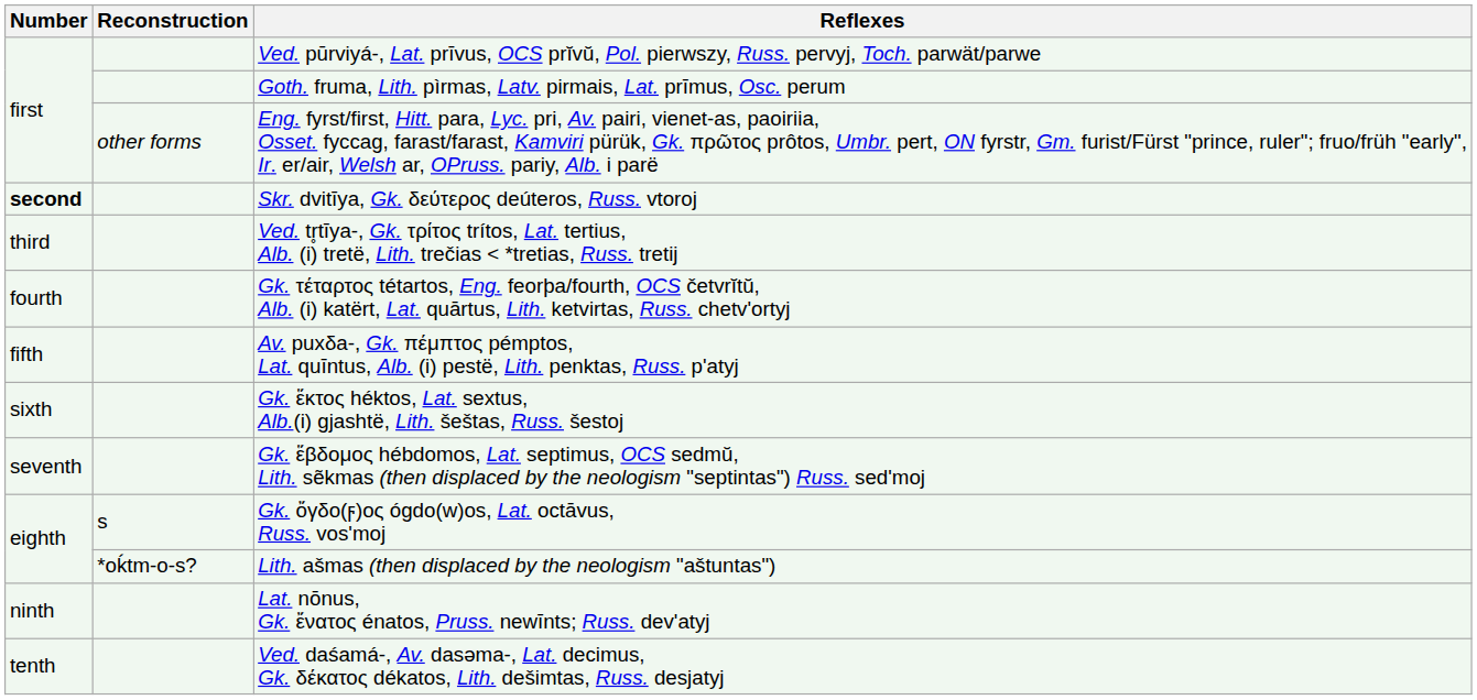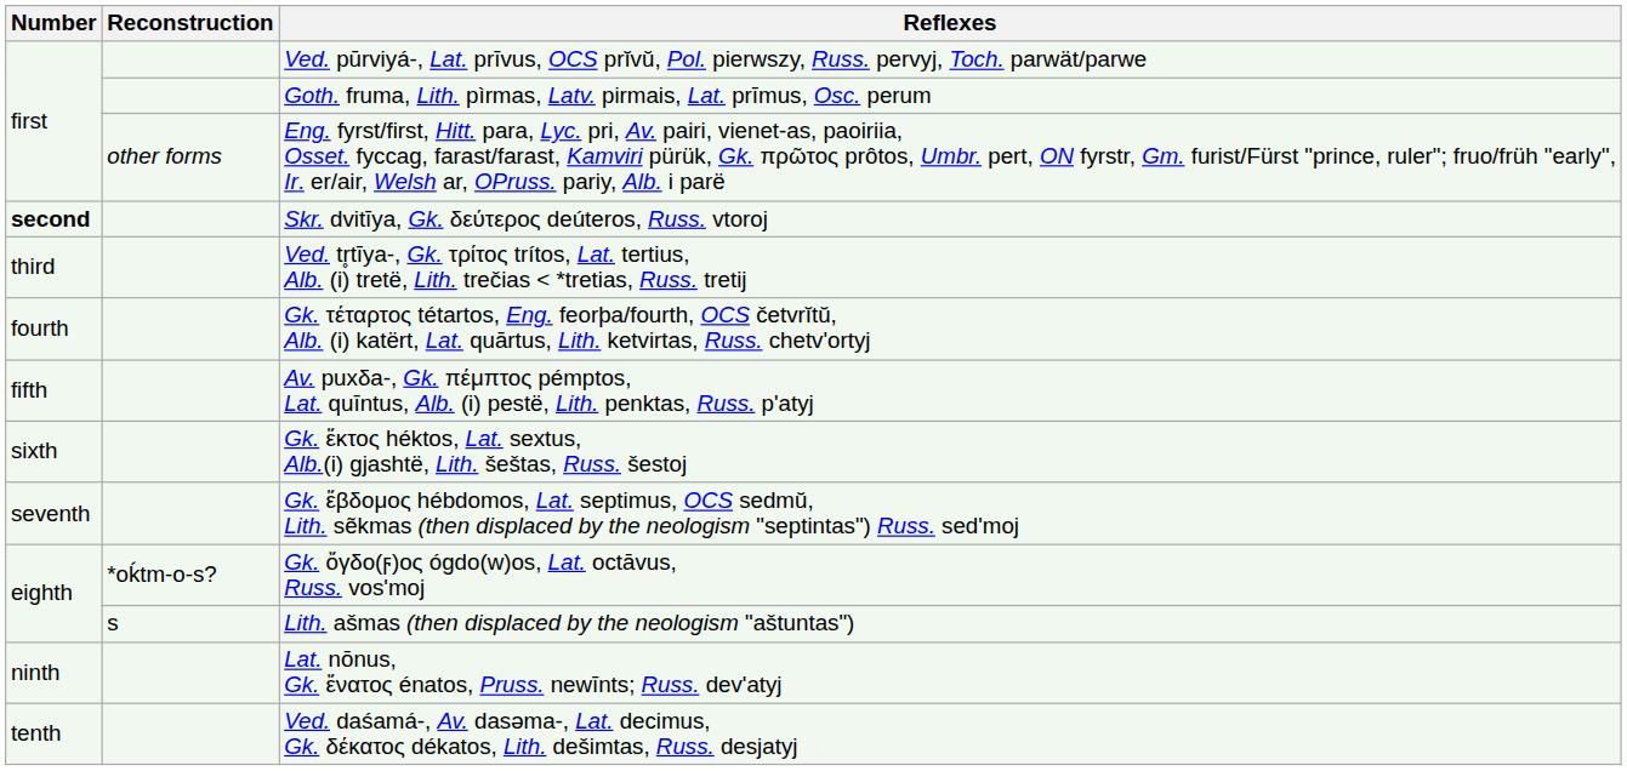Gk. ὄγδο(ϝ)ος ógdo(w)os, Lat. octāvus, Russ. vos'moj | Reconstruction: s -> *oḱtm-o-s?
Lith. ašmas (then displaced by the neologism "aštuntas") | Reconstruction: *oḱtm-o-s? -> s
